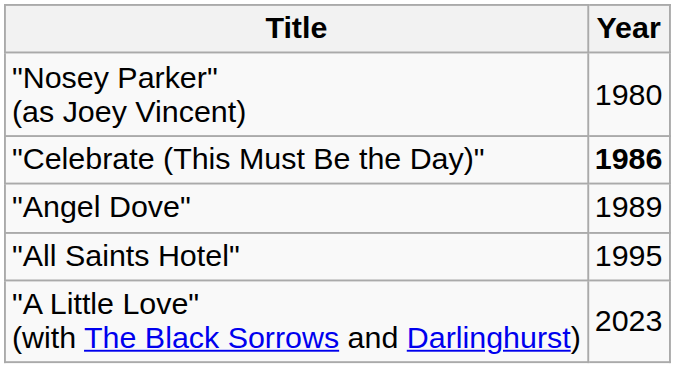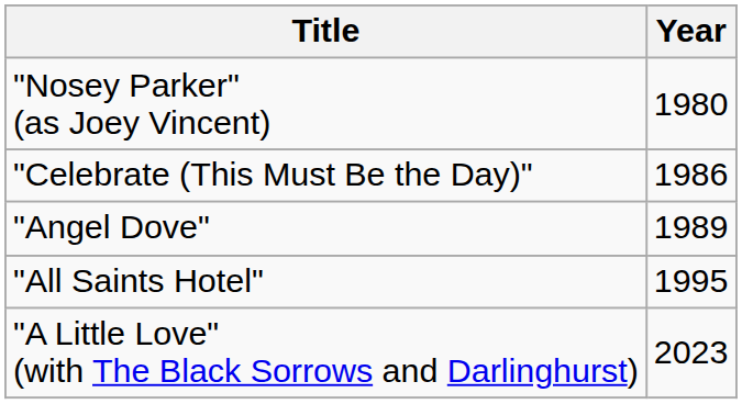"Celebrate (This Must Be the Day)" | Year: bold -> normal
